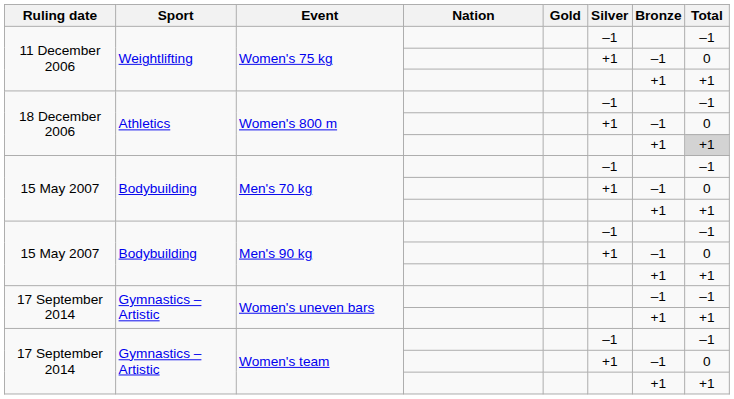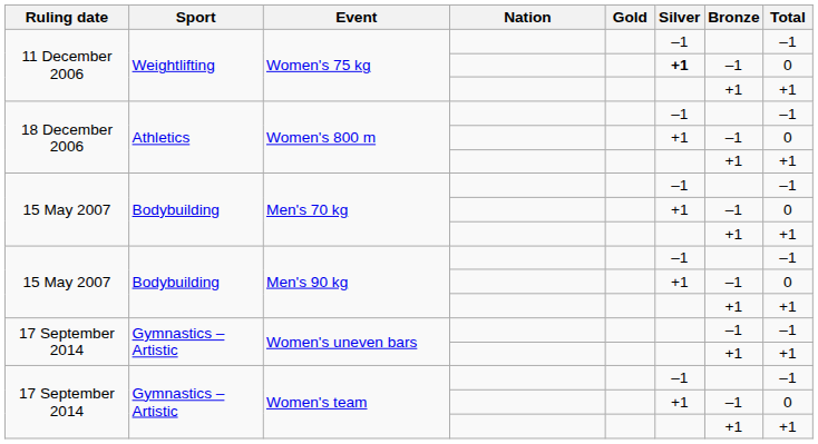row 3 | Silver: normal -> bold
row 7 | Total: lightgrey background -> no background
